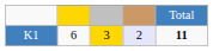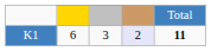K1 | column 3: gold background -> no background
